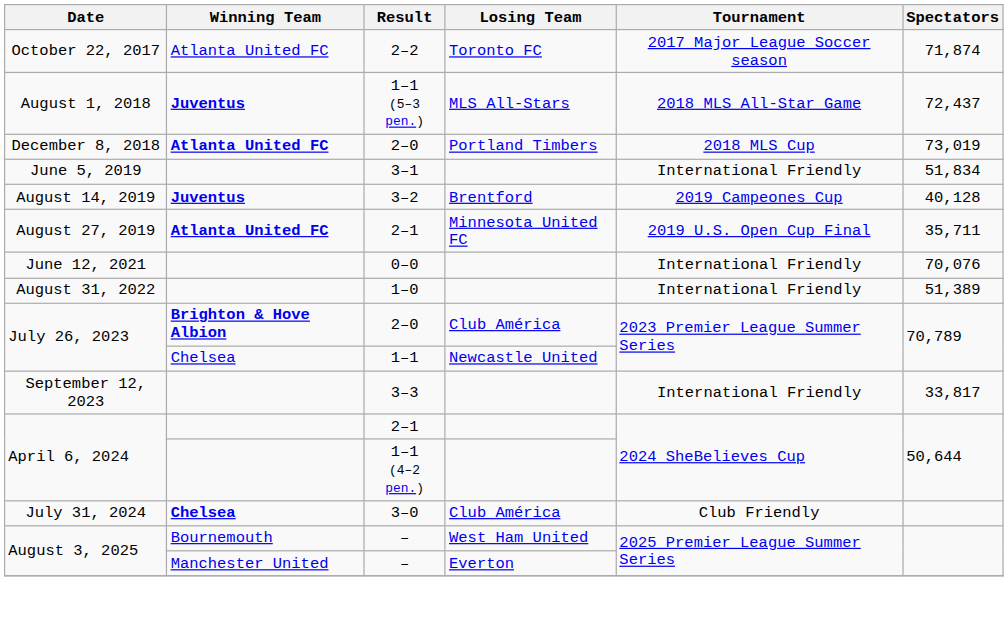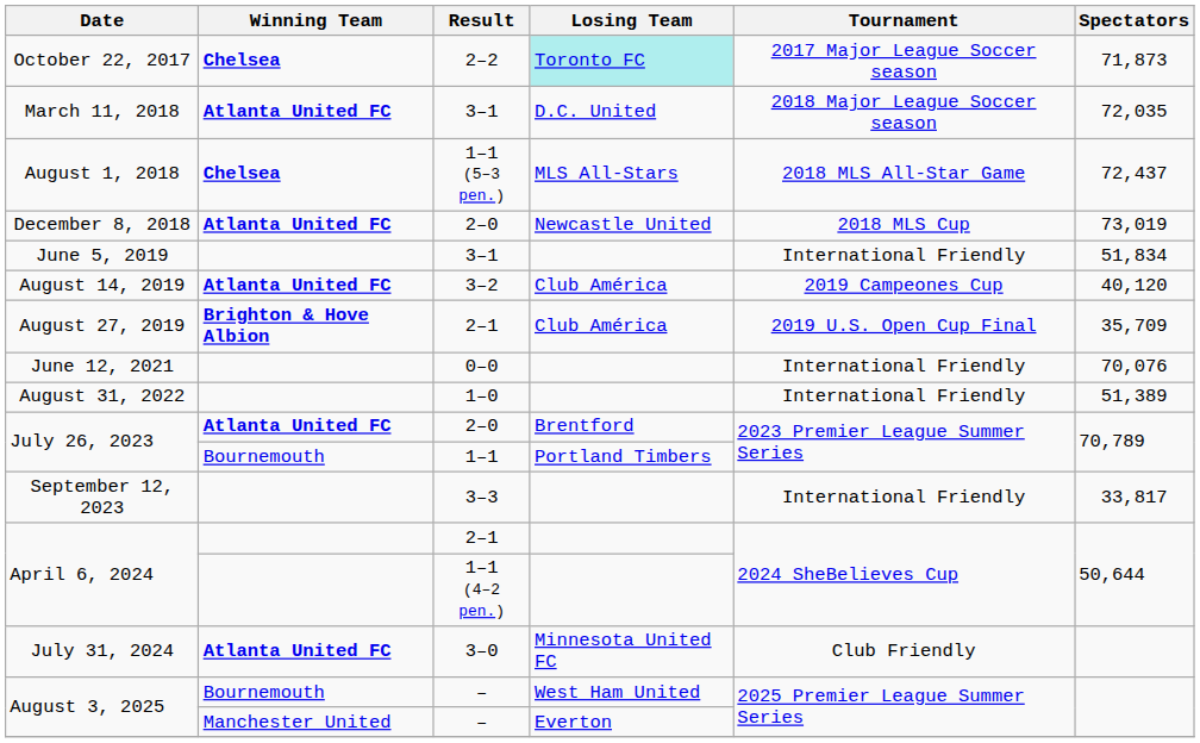October 22, 2017 | Winning Team: Atlanta United FC -> Chelsea
October 22, 2017 | Losing Team: no background -> paleturquoise background
October 22, 2017 | Spectators: 71,874 -> 71,873
+ row: March 11, 2018 | Atlanta United FC | 3–1 | D.C. United | 2018 Major League Soccer season | 72,035
August 1, 2018 | Winning Team: Juventus -> Chelsea
December 8, 2018 | Losing Team: Portland Timbers -> Newcastle United
August 14, 2019 | Winning Team: Juventus -> Atlanta United FC
August 14, 2019 | Losing Team: Brentford -> Club América
August 14, 2019 | Spectators: 40,128 -> 40,120
August 27, 2019 | Winning Team: Atlanta United FC -> Brighton & Hove Albion
August 27, 2019 | Losing Team: Minnesota United FC -> Club América
August 27, 2019 | Spectators: 35,711 -> 35,709
July 26, 2023 / 2–0 | Winning Team: Brighton & Hove Albion -> Atlanta United FC
July 26, 2023 / 2–0 | Losing Team: Club América -> Brentford
July 26, 2023 / 1–1 | Winning Team: Chelsea -> Bournemouth
July 26, 2023 / 1–1 | Losing Team: Newcastle United -> Portland Timbers
July 31, 2024 | Winning Team: Chelsea -> Atlanta United FC
July 31, 2024 | Losing Team: Club América -> Minnesota United FC
